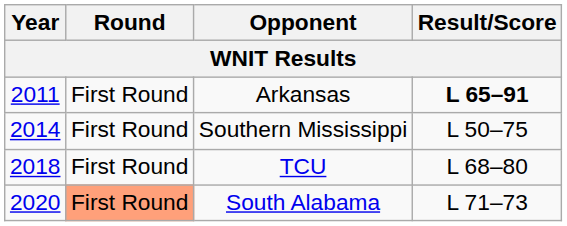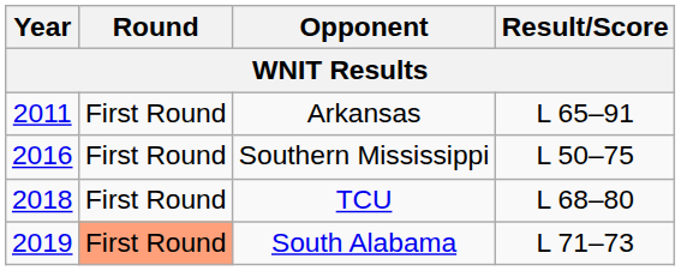Arkansas | Result/Score: bold -> normal
Southern Mississippi | Year: 2014 -> 2016
South Alabama | Year: 2020 -> 2019
